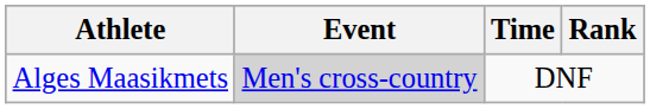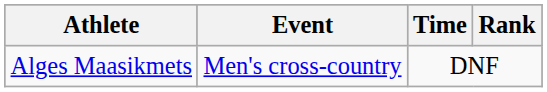Alges Maasikmets | Event: lightgrey background -> no background
